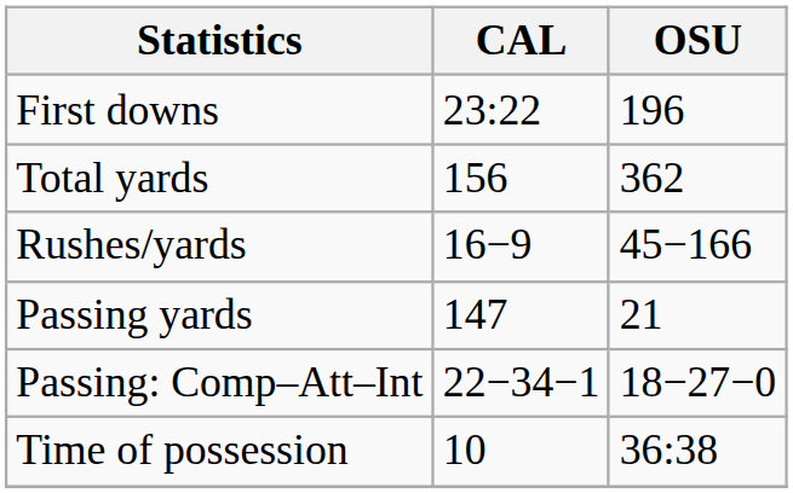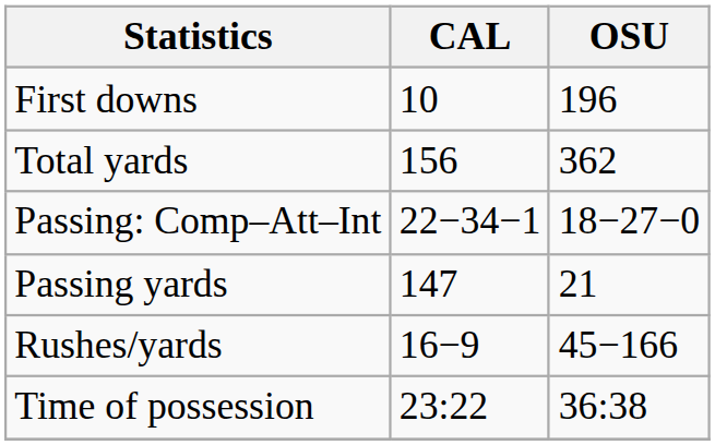First downs | CAL: 23:22 -> 10
rows swapped: Rushes/yards <-> Passing: Comp–Att–Int
Time of possession | CAL: 10 -> 23:22
